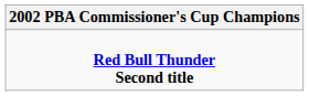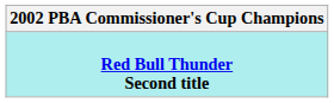row 2 | column 1: no background -> paleturquoise background
